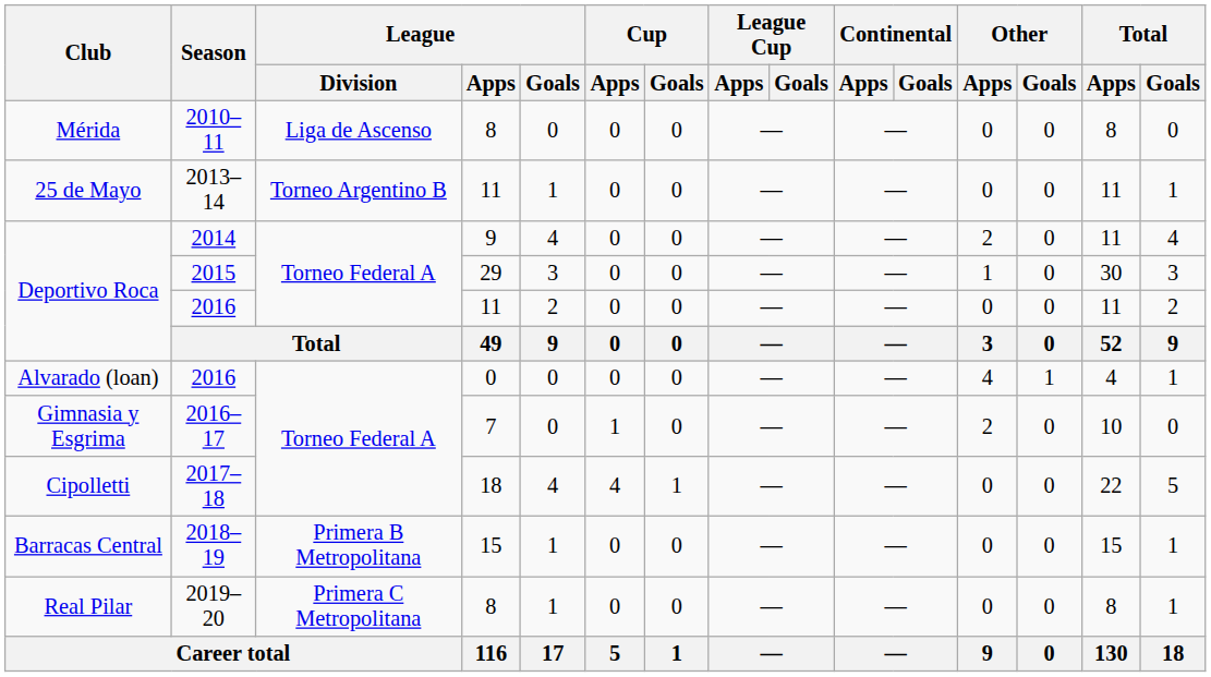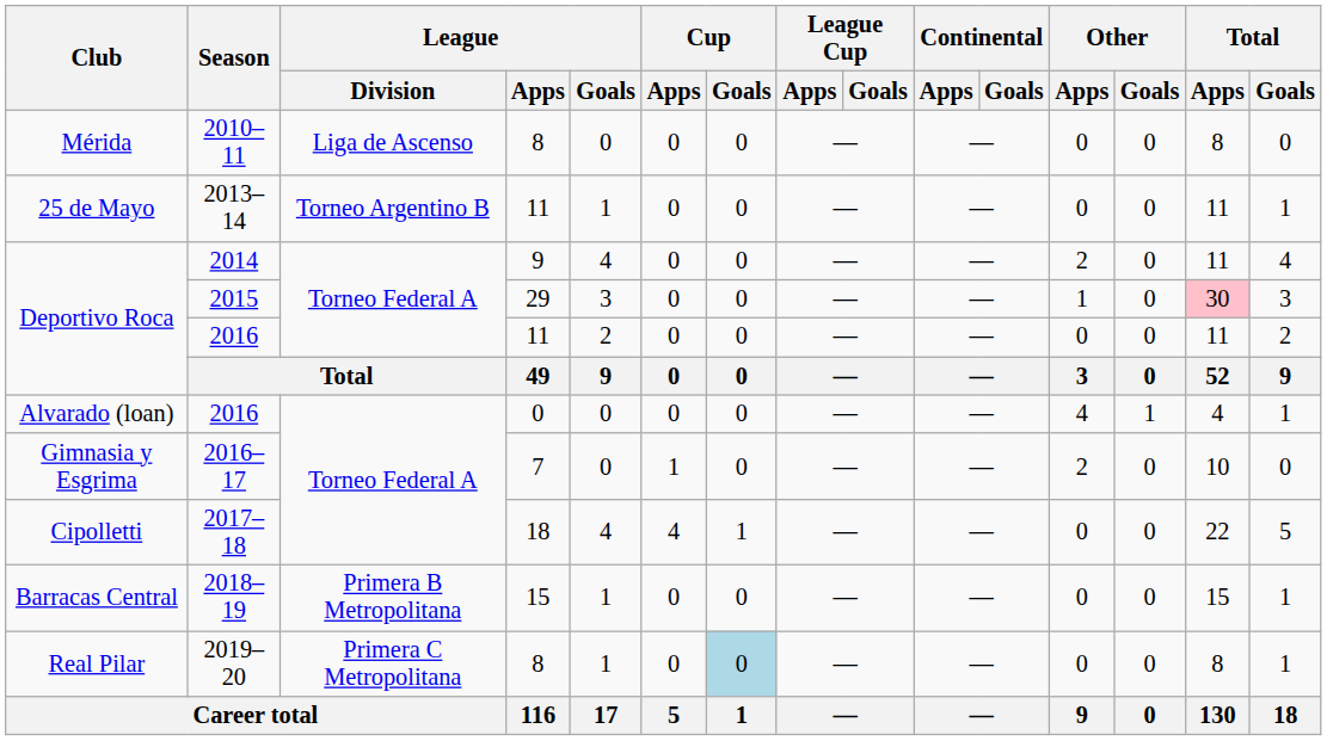2015 | Total / Apps: no background -> pink background
2019–20 | Cup / Goals: no background -> lightblue background
